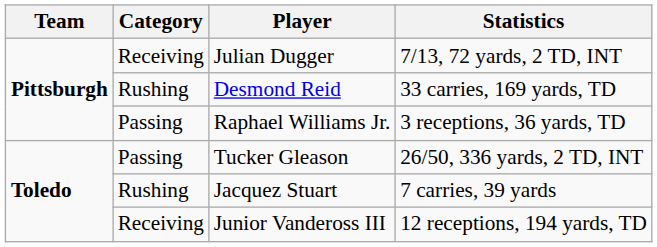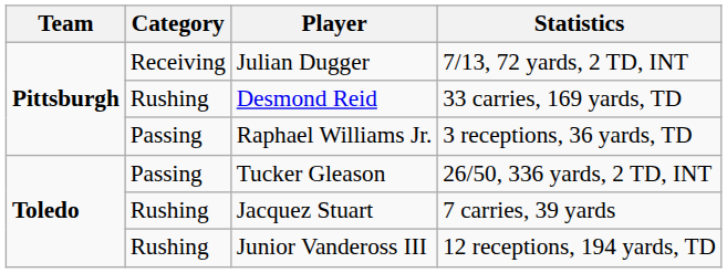Junior Vandeross III | Category: Receiving -> Rushing
